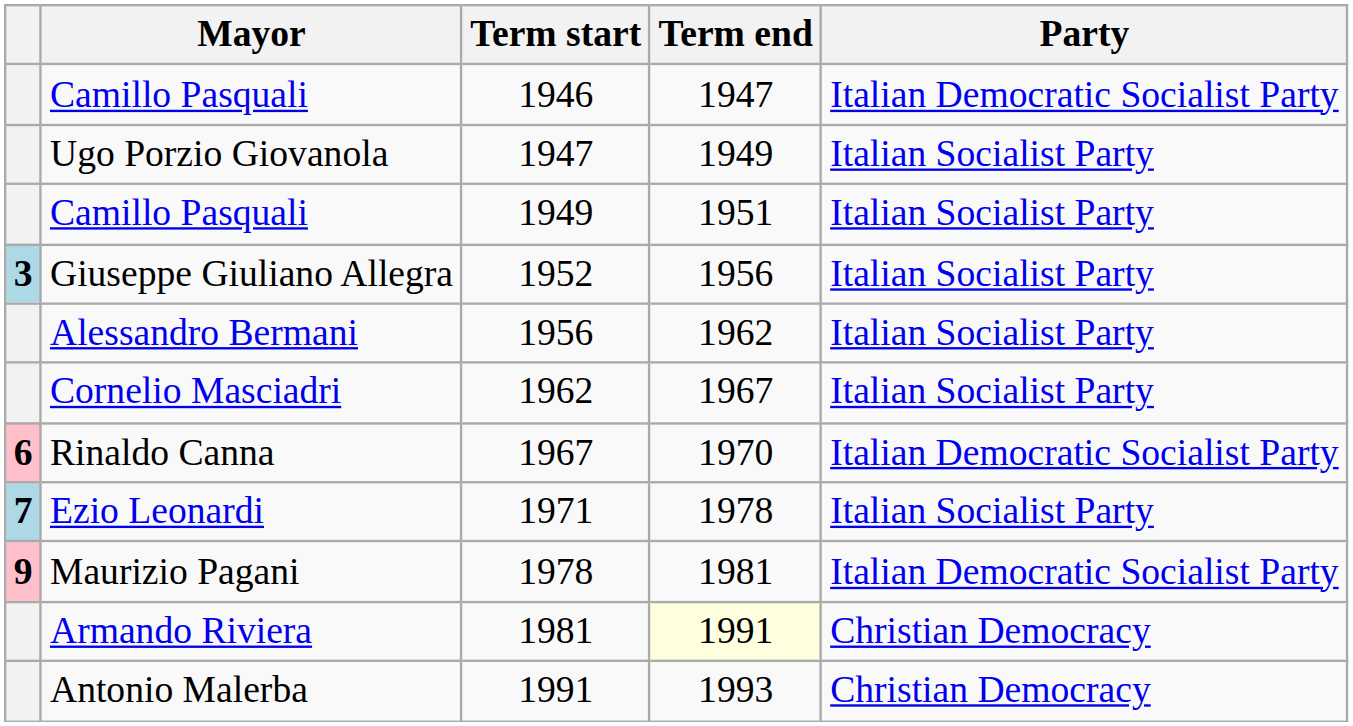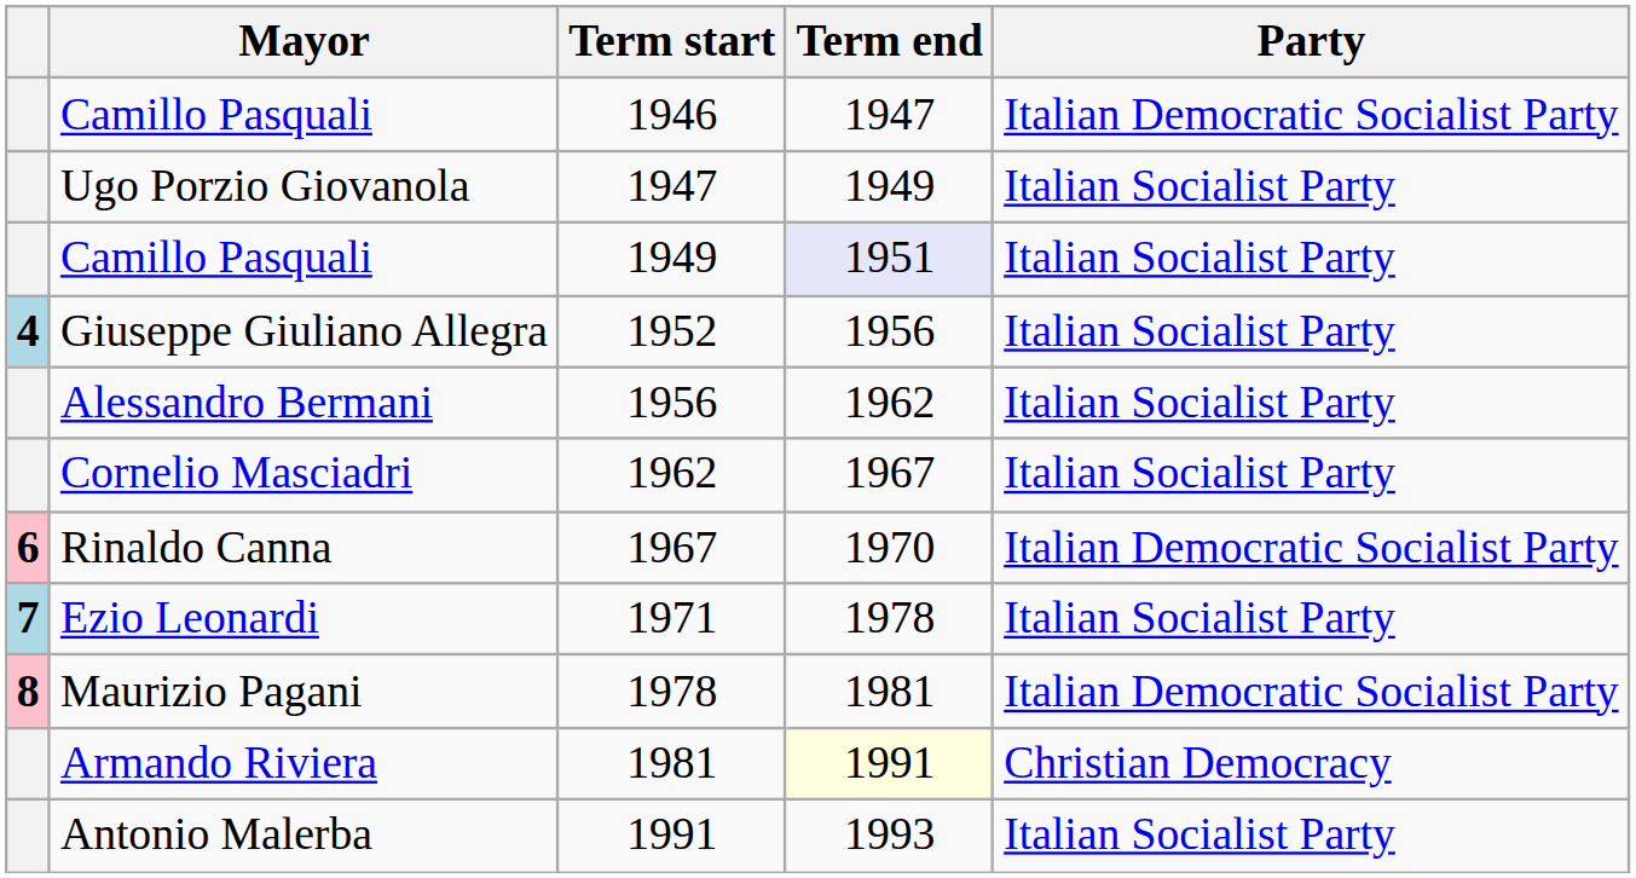Camillo Pasquali / 1949 | Term end: no background -> lavender background
Giuseppe Giuliano Allegra | column 1: 3 -> 4
Maurizio Pagani | column 1: 9 -> 8
Antonio Malerba | Party: Christian Democracy -> Italian Socialist Party
